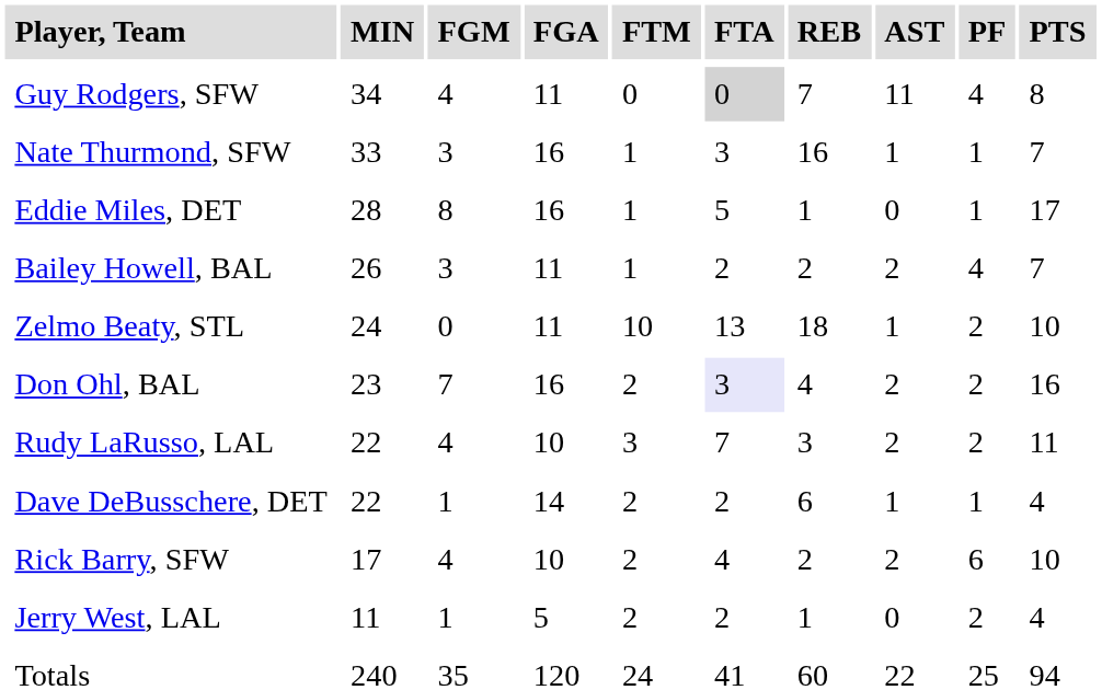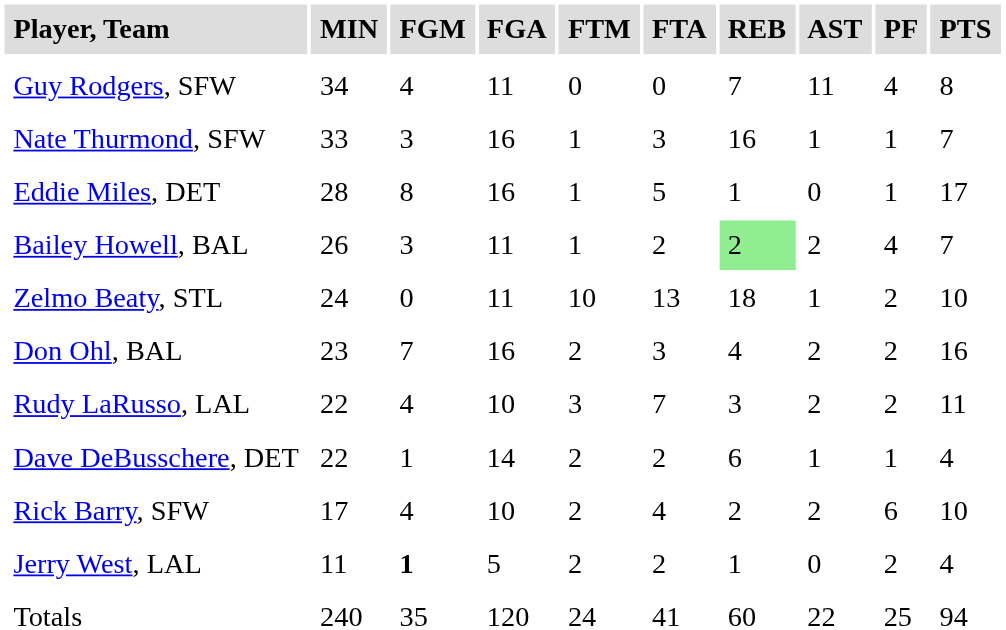Guy Rodgers, SFW | FTA: lightgrey background -> no background
Bailey Howell, BAL | REB: no background -> lightgreen background
Don Ohl, BAL | FTA: lavender background -> no background
Jerry West, LAL | FGM: normal -> bold
